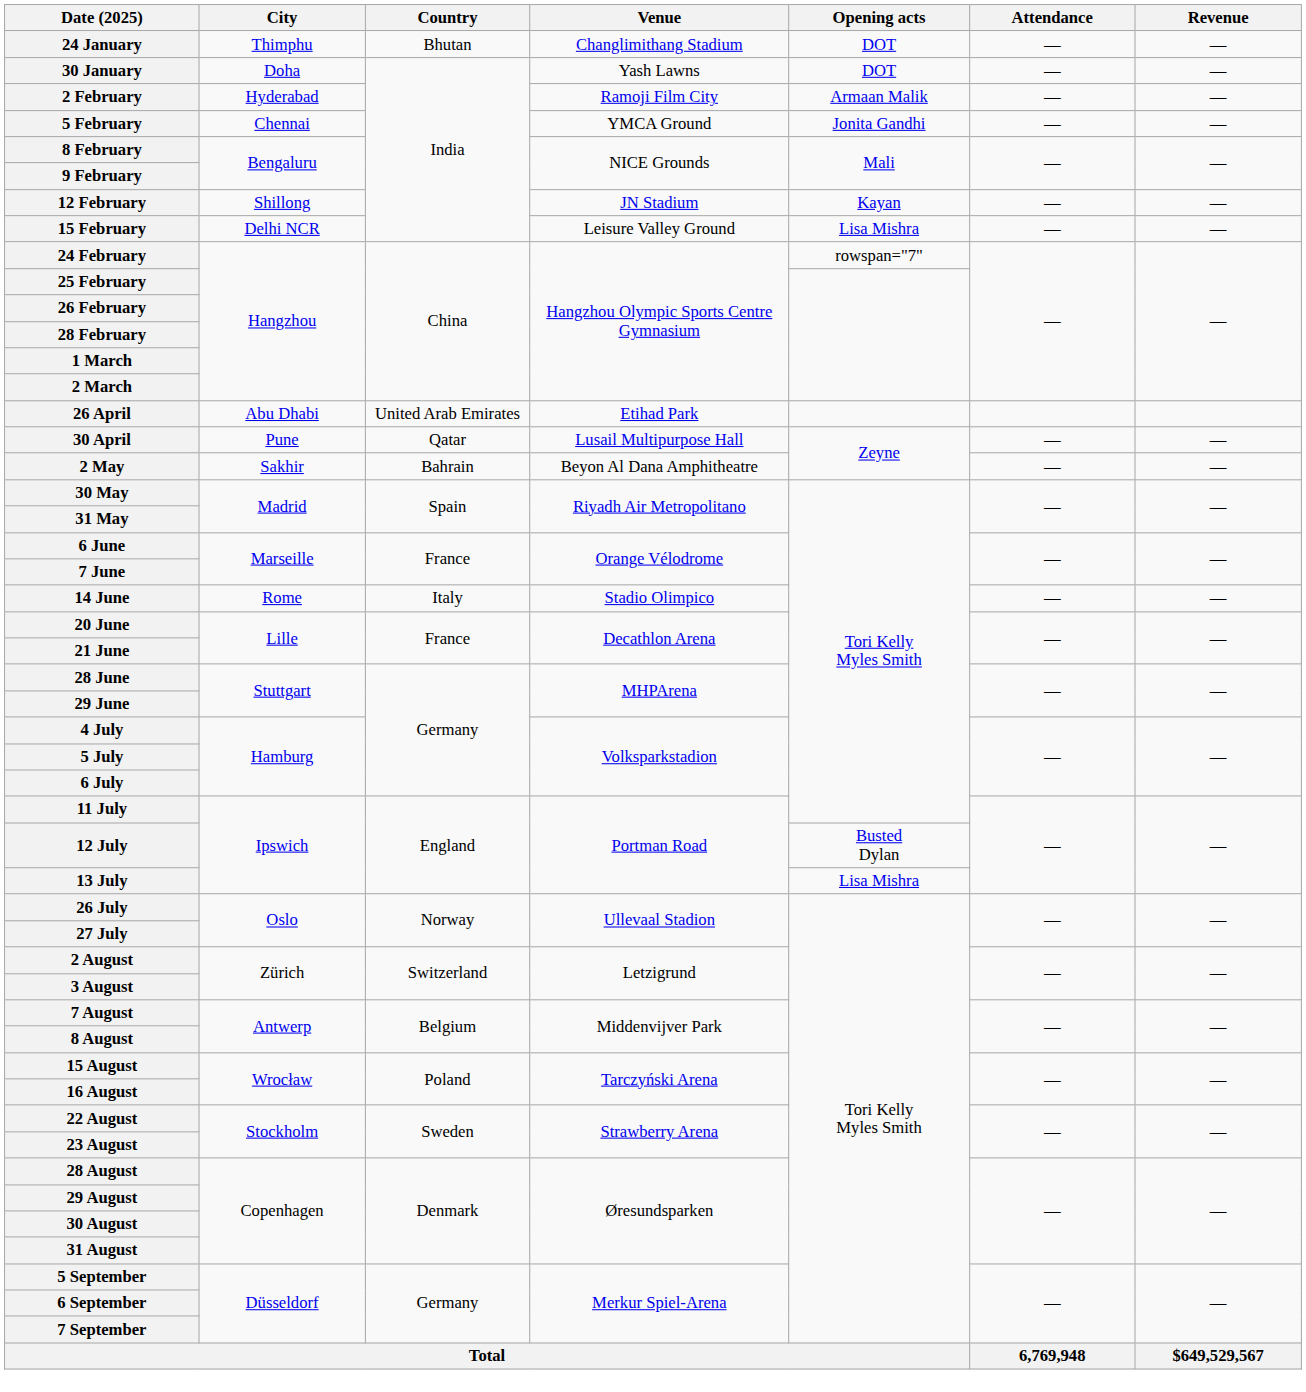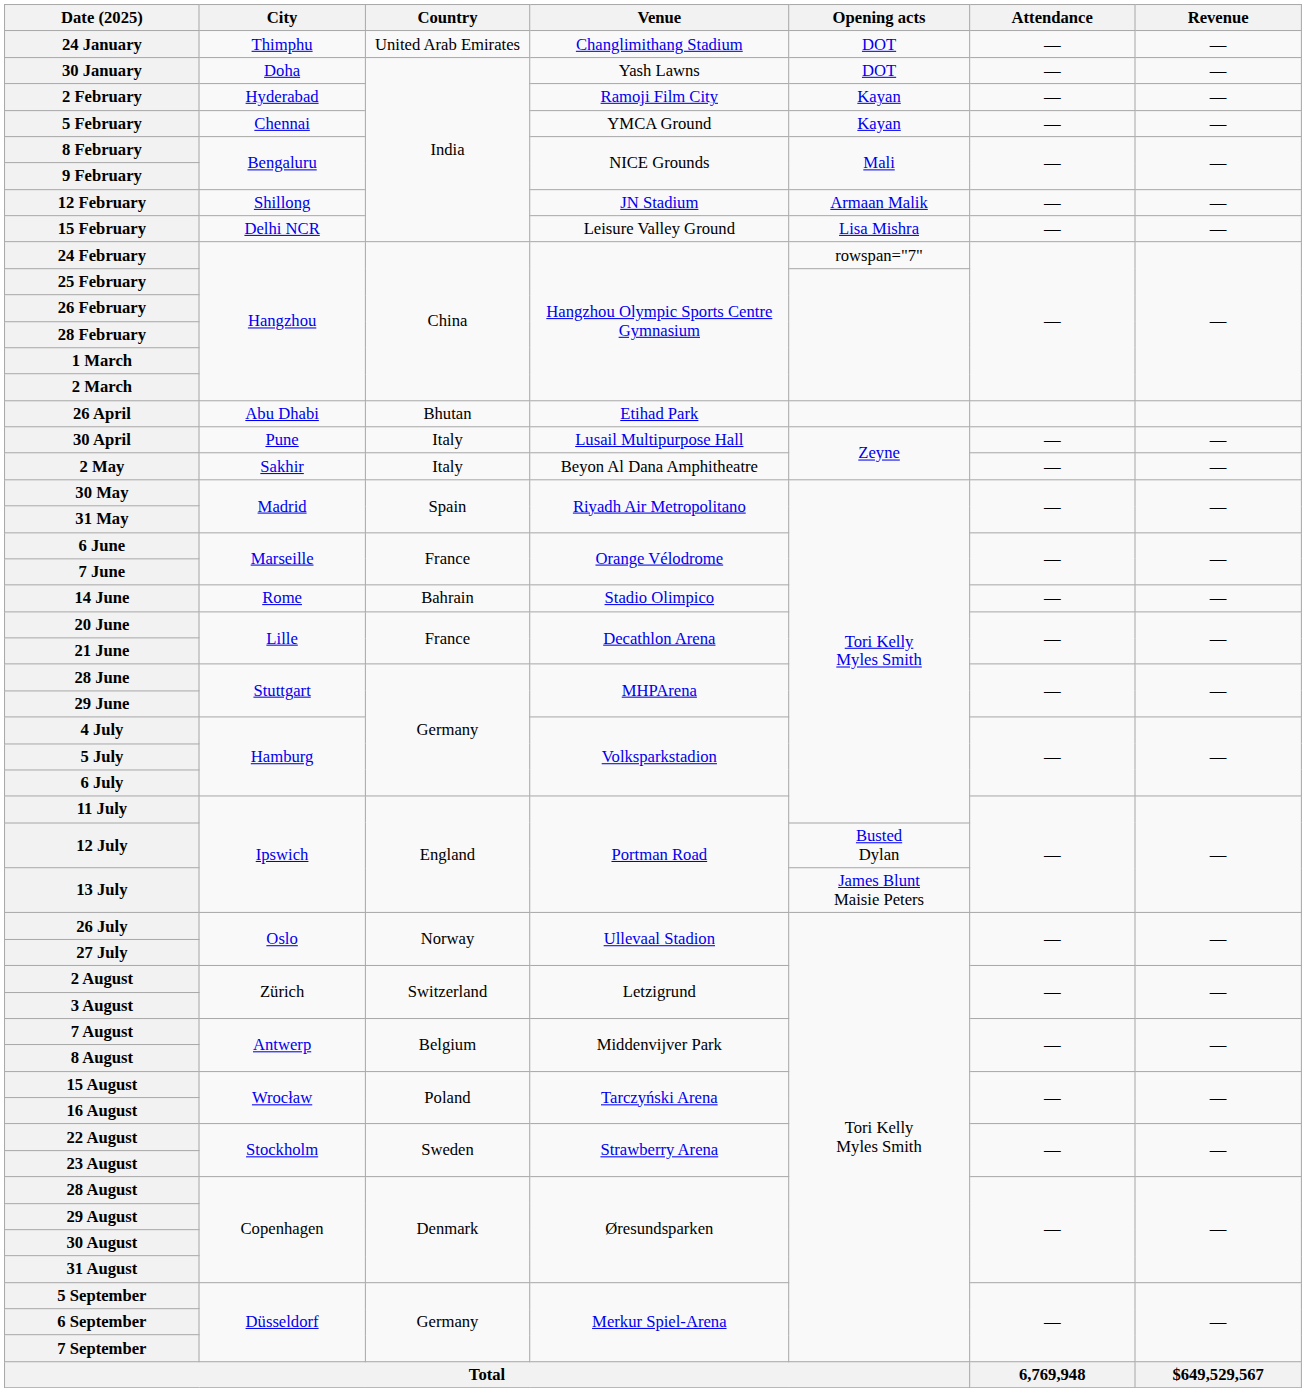24 January | Country: Bhutan -> United Arab Emirates
2 February | Opening acts: Armaan Malik -> Kayan
5 February | Opening acts: Jonita Gandhi -> Kayan
12 February | Opening acts: Kayan -> Armaan Malik
26 April | Country: United Arab Emirates -> Bhutan
30 April | Country: Qatar -> Italy
2 May | Country: Bahrain -> Italy
14 June | Country: Italy -> Bahrain
13 July | Opening acts: Lisa Mishra -> James Blunt Maisie Peters
